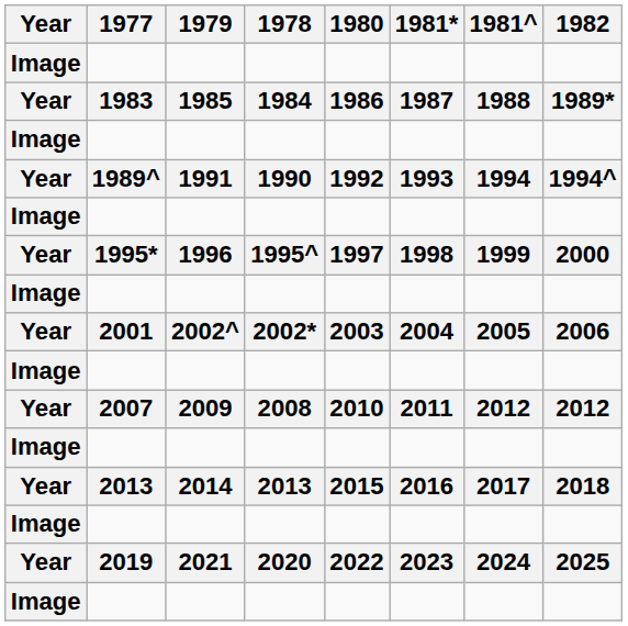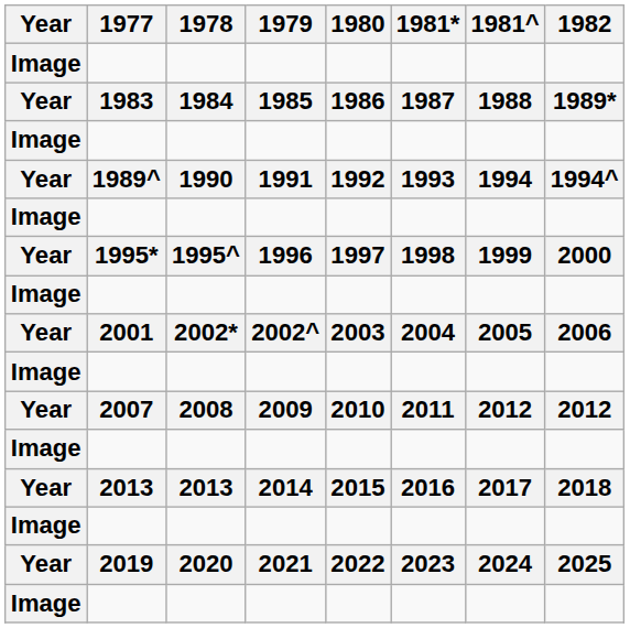columns swapped: 1978 <-> 1979
